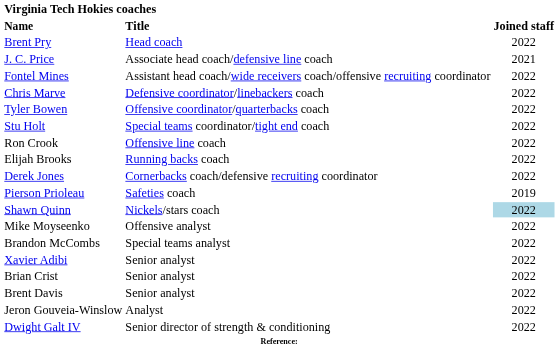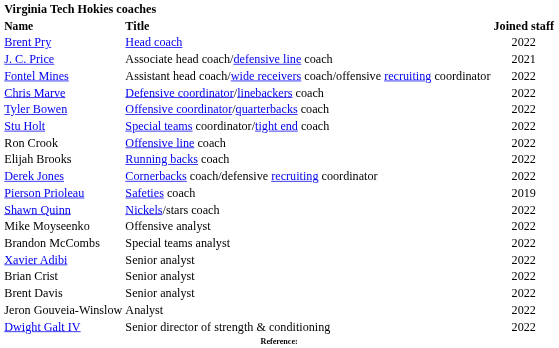Shawn Quinn | column 3: lightblue background -> no background
